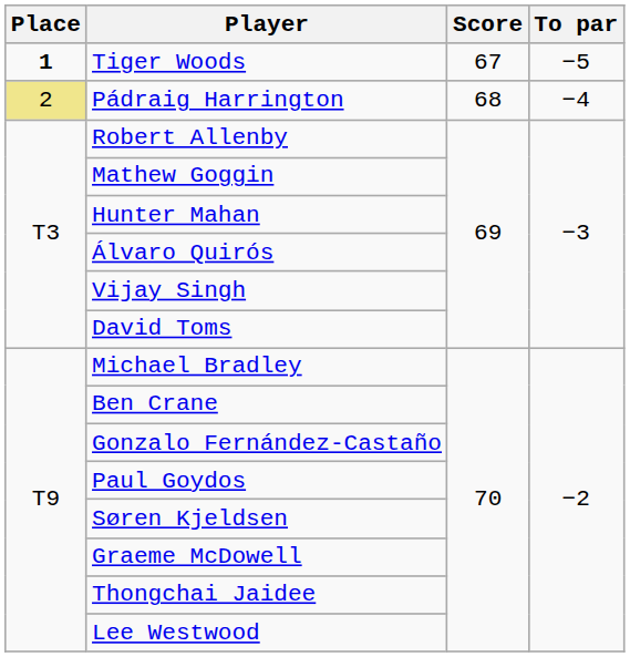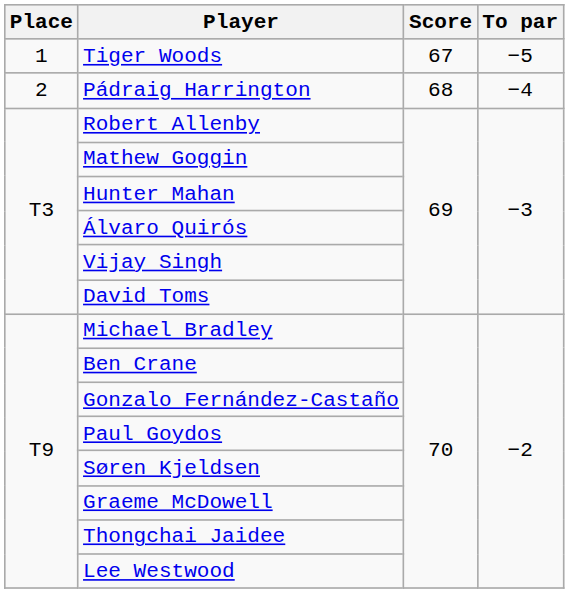Tiger Woods | Place: bold -> normal
Pádraig Harrington | Place: khaki background -> no background
